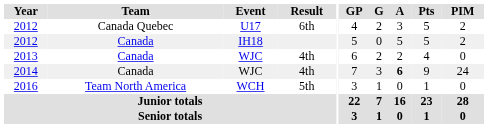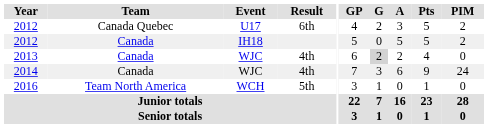2013 | G: no background -> lightgrey background
2014 | A: bold -> normal
